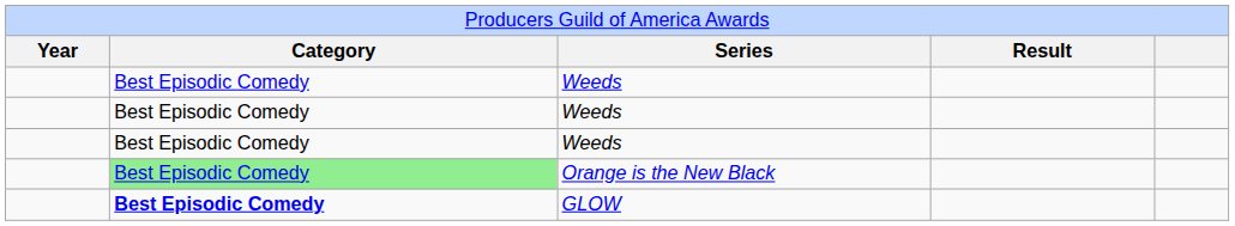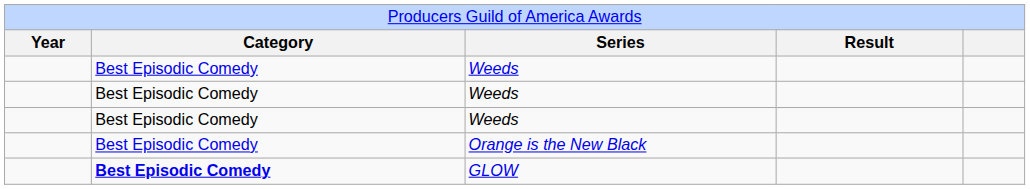Orange is the New Black | column 2: lightgreen background -> no background
